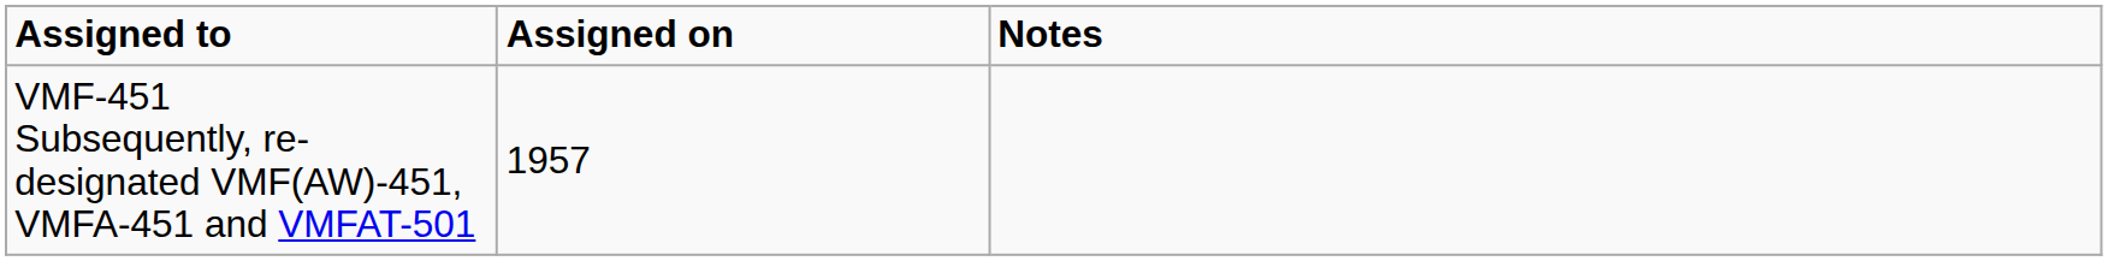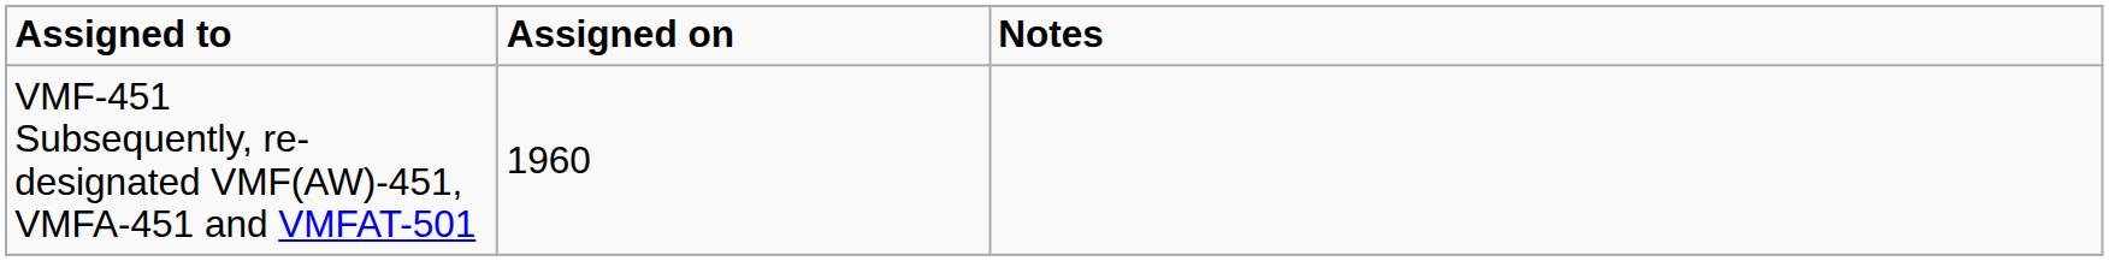row 2 | Assigned on: 1957 -> 1960
